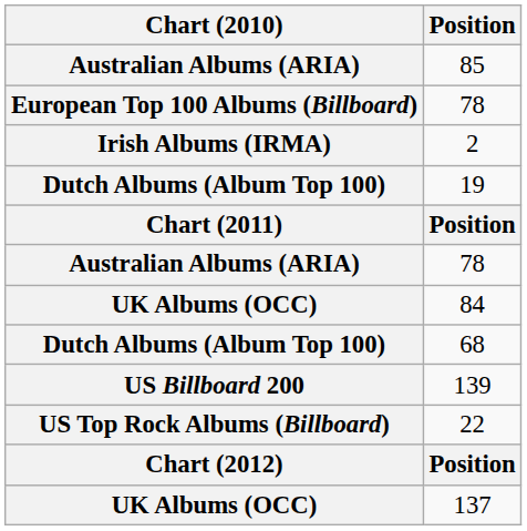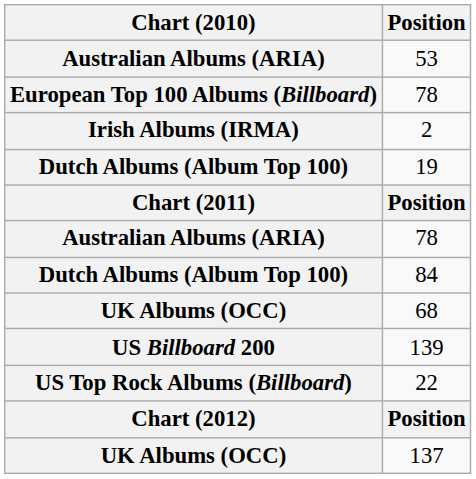row 2 | Position: 85 -> 53
row 8 | Chart (2010): UK Albums (OCC) -> Dutch Albums (Album Top 100)
row 9 | Chart (2010): Dutch Albums (Album Top 100) -> UK Albums (OCC)
